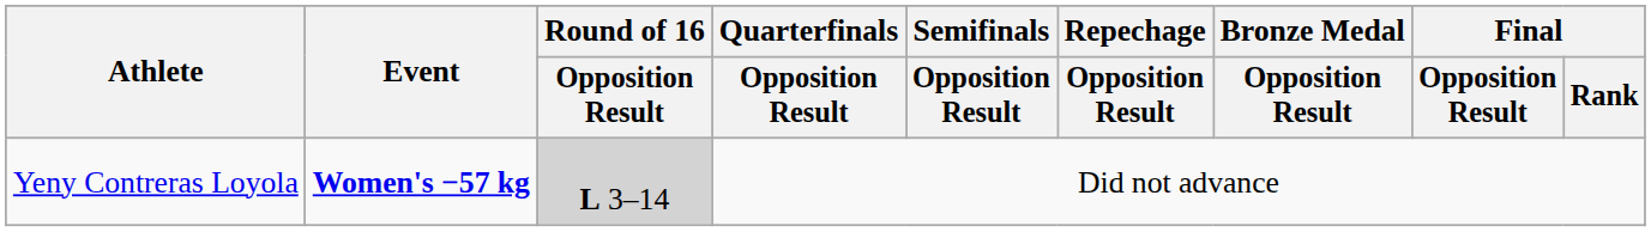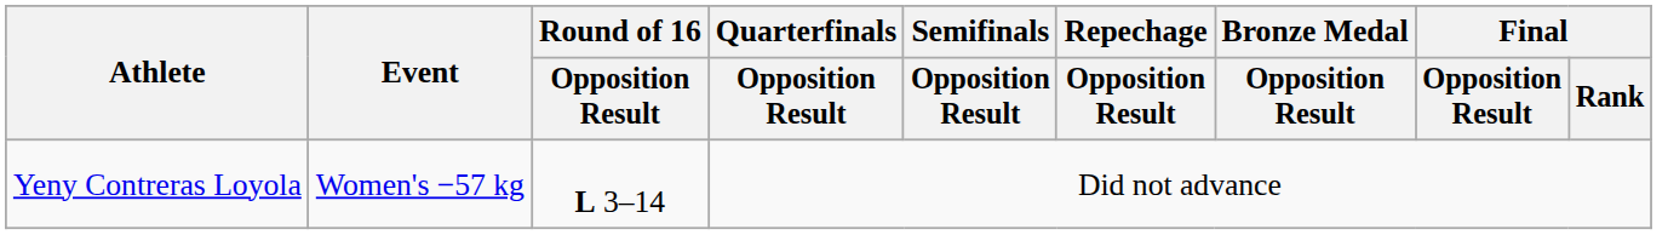Yeny Contreras Loyola | Event: bold -> normal
Yeny Contreras Loyola | Round of 16 / Opposition Result: lightgrey background -> no background
